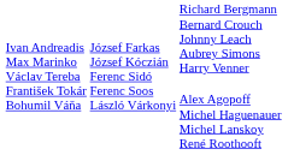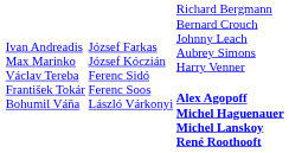row 2 | column 3: normal -> bold
